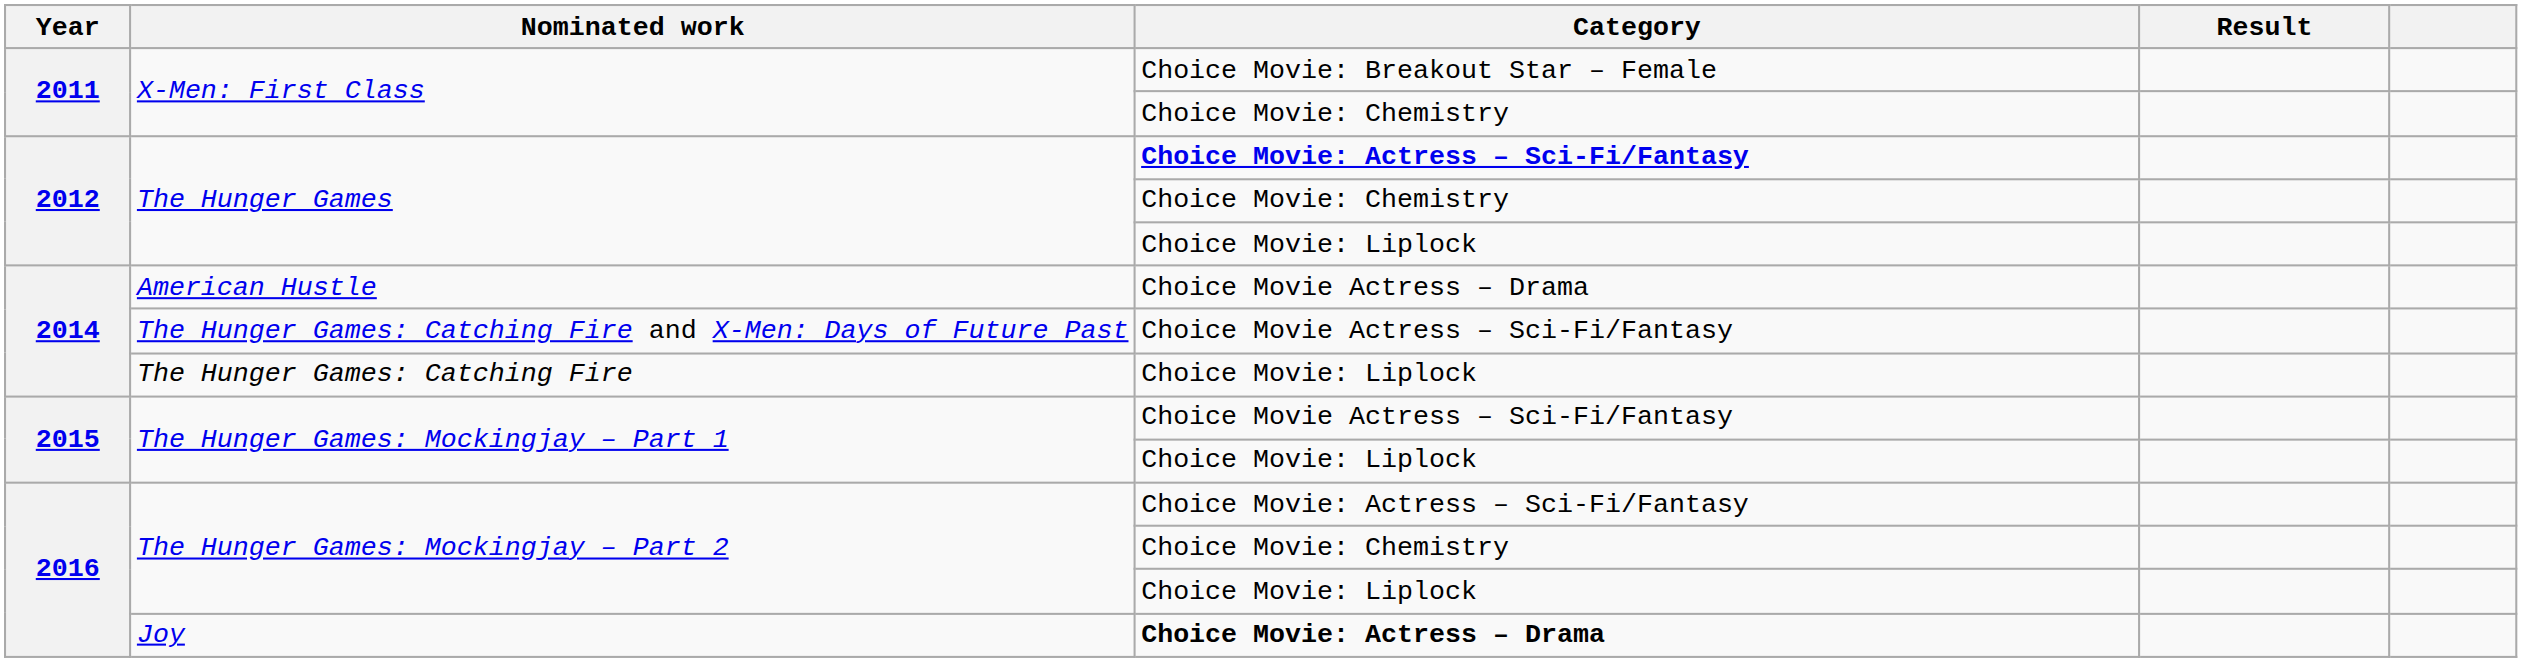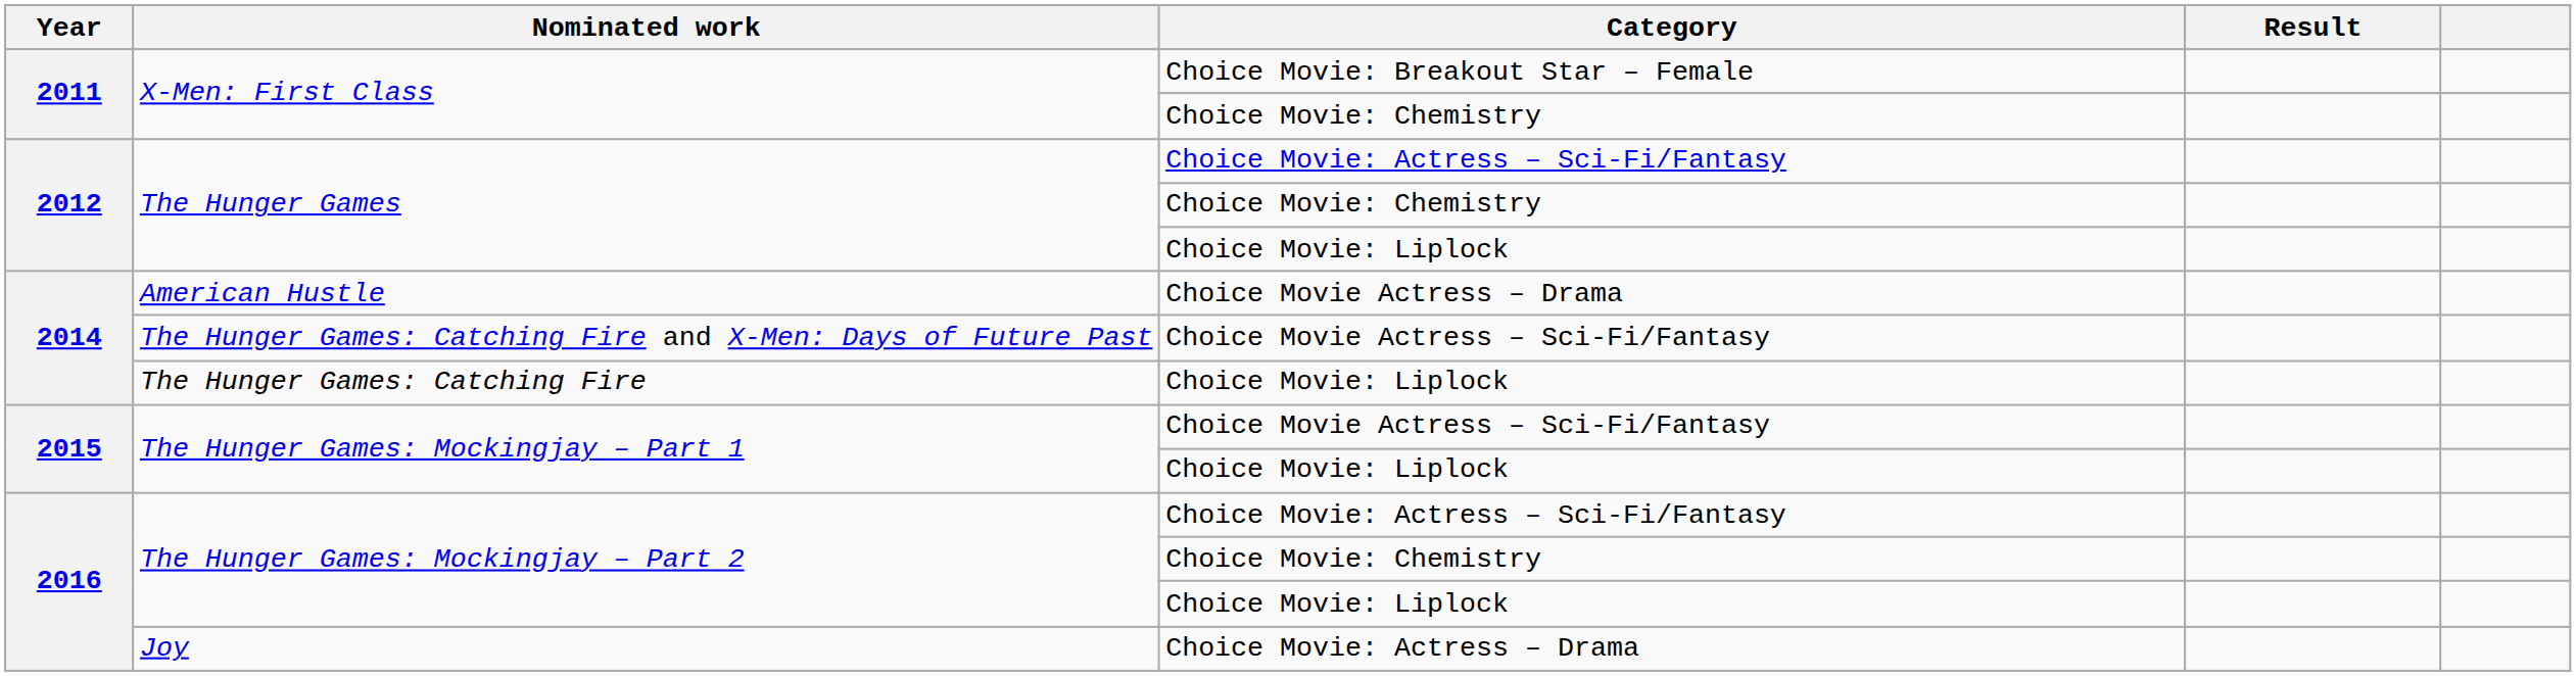The Hunger Games / Choice Movie: Actress – Sci-Fi/Fantasy | Category: bold -> normal
Joy | Category: bold -> normal
